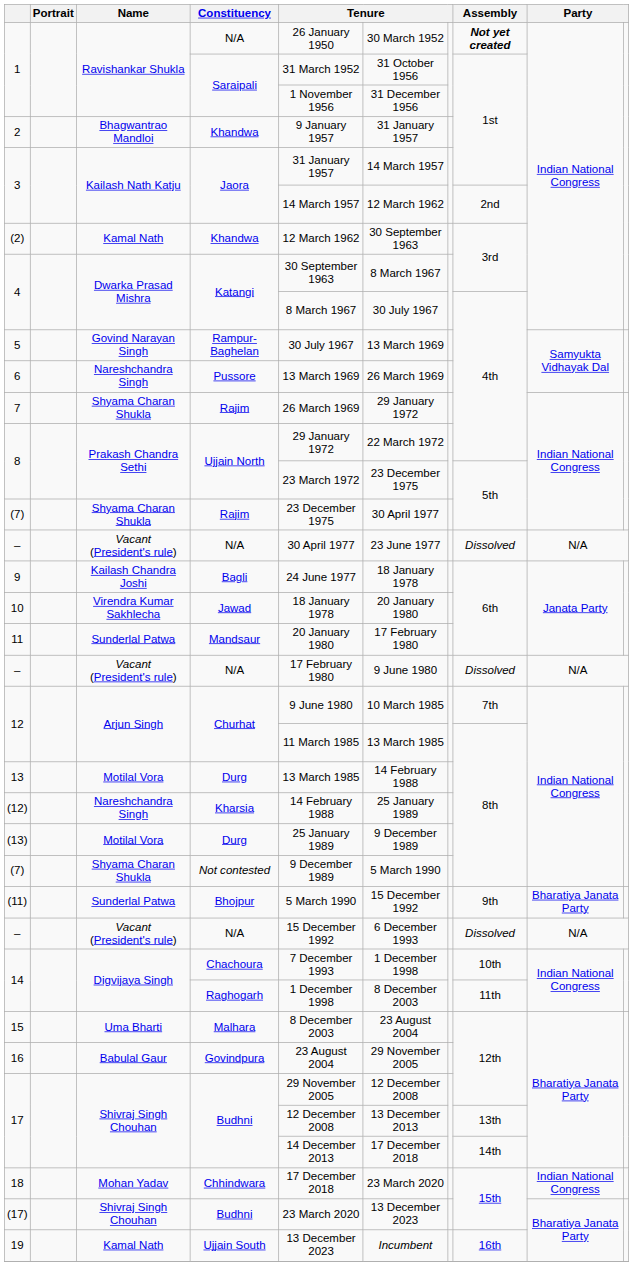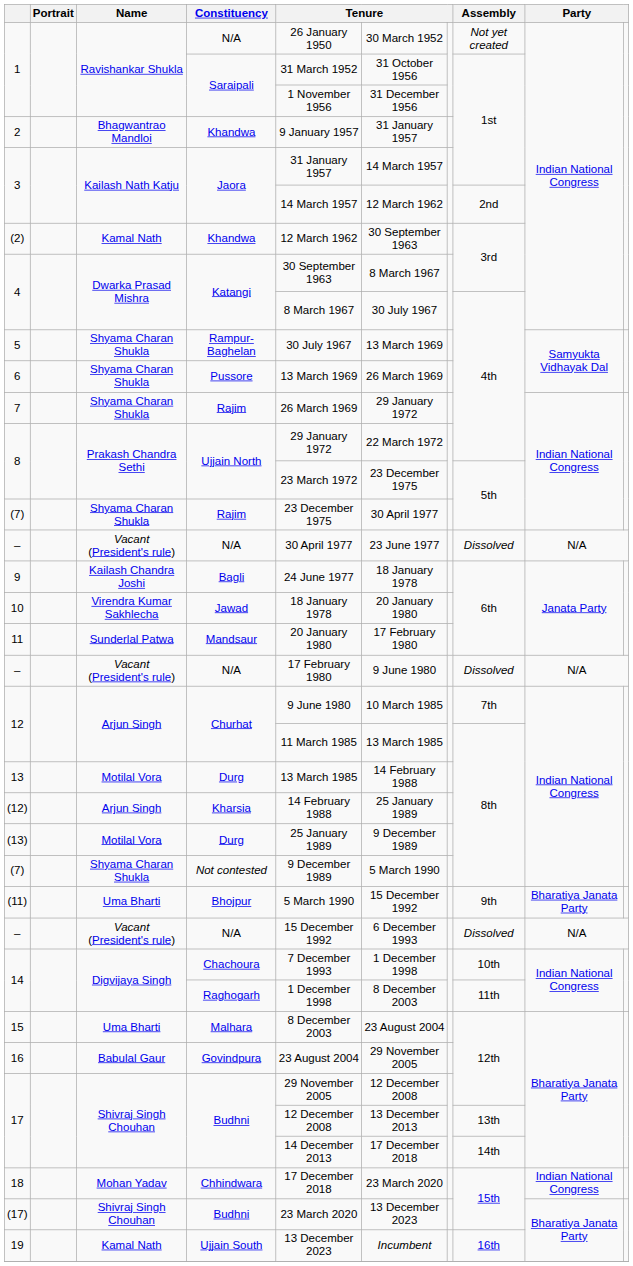1 / N/A | Assembly: bold -> normal
5 | Name: Govind Narayan Singh -> Shyama Charan Shukla
6 | Name: Nareshchandra Singh -> Shyama Charan Shukla
(12) | Name: Nareshchandra Singh -> Arjun Singh
(11) | Name: Sunderlal Patwa -> Uma Bharti
